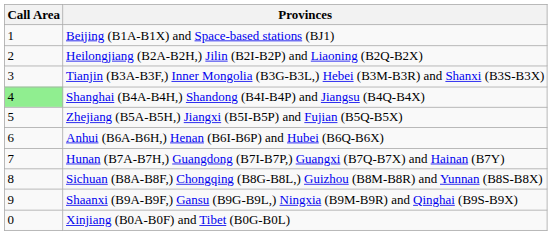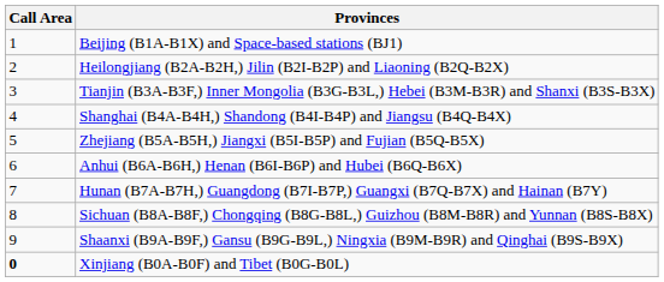Shanghai (B4A-B4H,) Shandong (B4I-B4P) and Jiangsu (B4Q-B4X) | Call Area: lightgreen background -> no background
Xinjiang (B0A-B0F) and Tibet (B0G-B0L) | Call Area: normal -> bold
